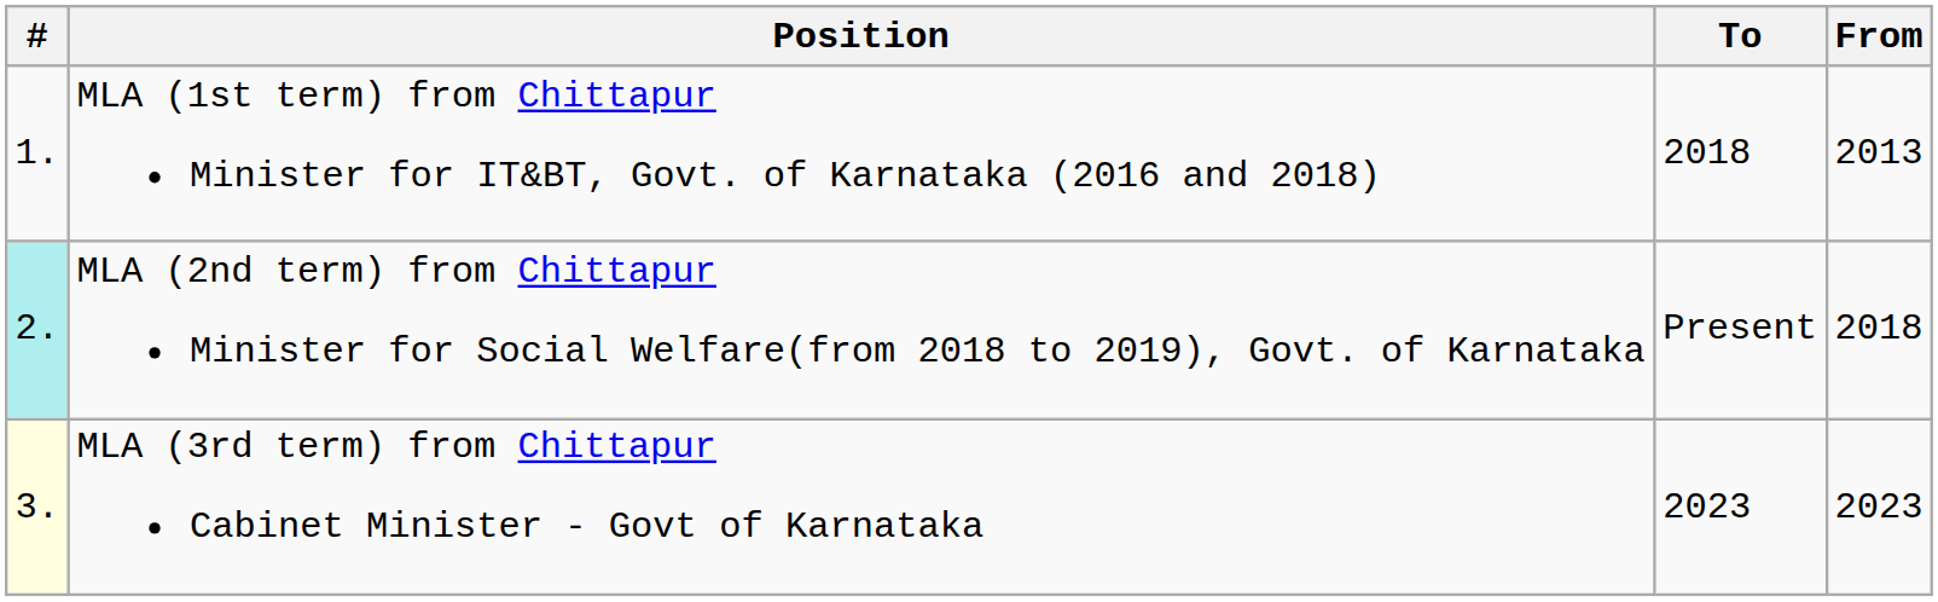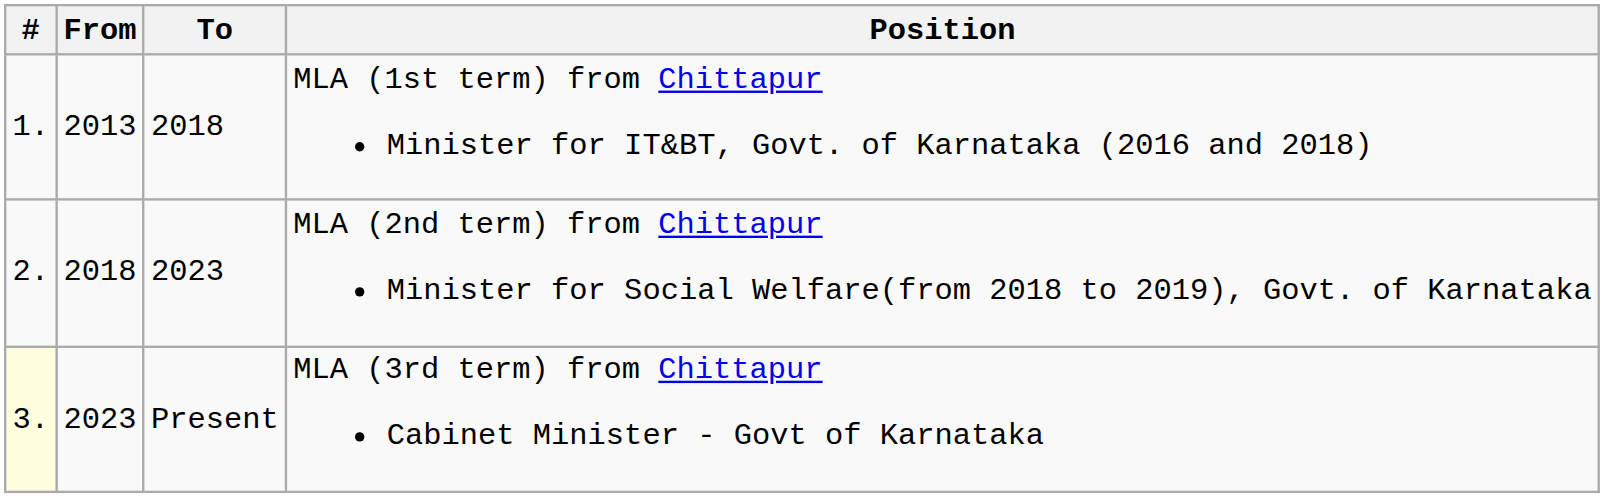columns swapped: From <-> Position
row 3 | #: paleturquoise background -> no background
row 3 | To: Present -> 2023
row 4 | To: 2023 -> Present
